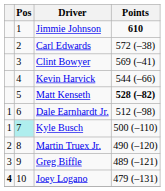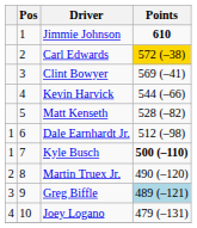Carl Edwards | Points: no background -> gold background
Matt Kenseth | Points: bold -> normal
Kyle Busch | Pos: paleturquoise background -> no background
Kyle Busch | Points: normal -> bold
Greg Biffle | Points: no background -> lightblue background
Joey Logano | column 1: bold -> normal
